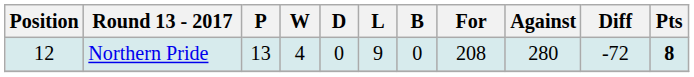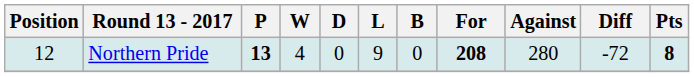Northern Pride | P: normal -> bold
Northern Pride | For: normal -> bold
